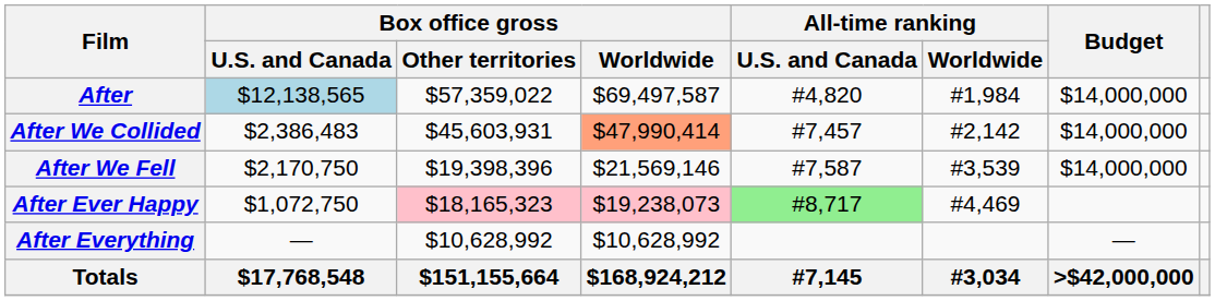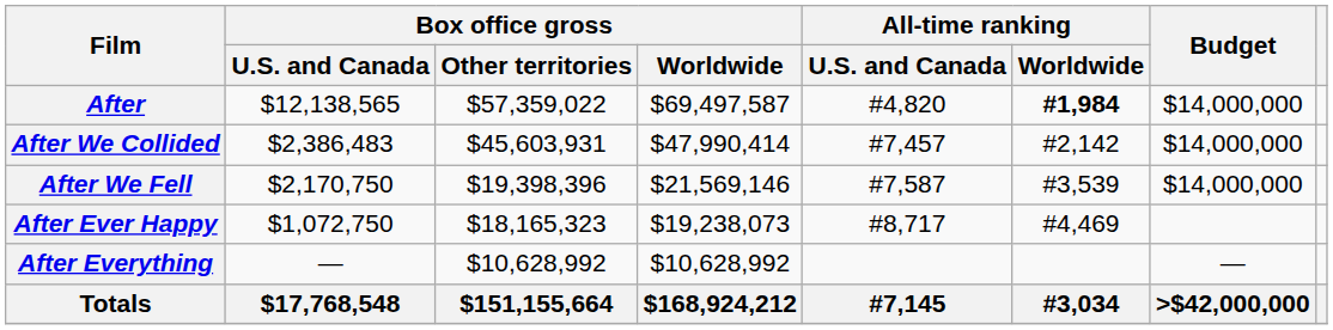After | Box office gross / U.S. and Canada: lightblue background -> no background
After | All-time ranking / Worldwide: normal -> bold
After We Collided | Box office gross / Worldwide: lightsalmon background -> no background
After Ever Happy | Box office gross / Other territories: pink background -> no background
After Ever Happy | Box office gross / Worldwide: pink background -> no background
After Ever Happy | All-time ranking / U.S. and Canada: lightgreen background -> no background
